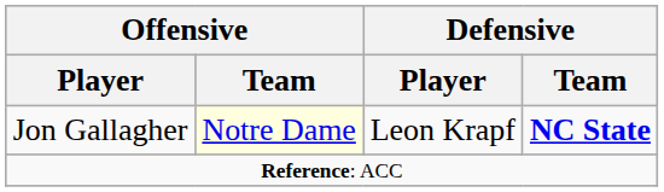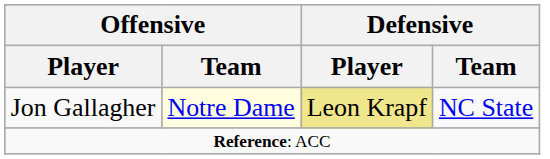Jon Gallagher | Defensive / Player: no background -> khaki background
Jon Gallagher | Defensive / Team: bold -> normal
